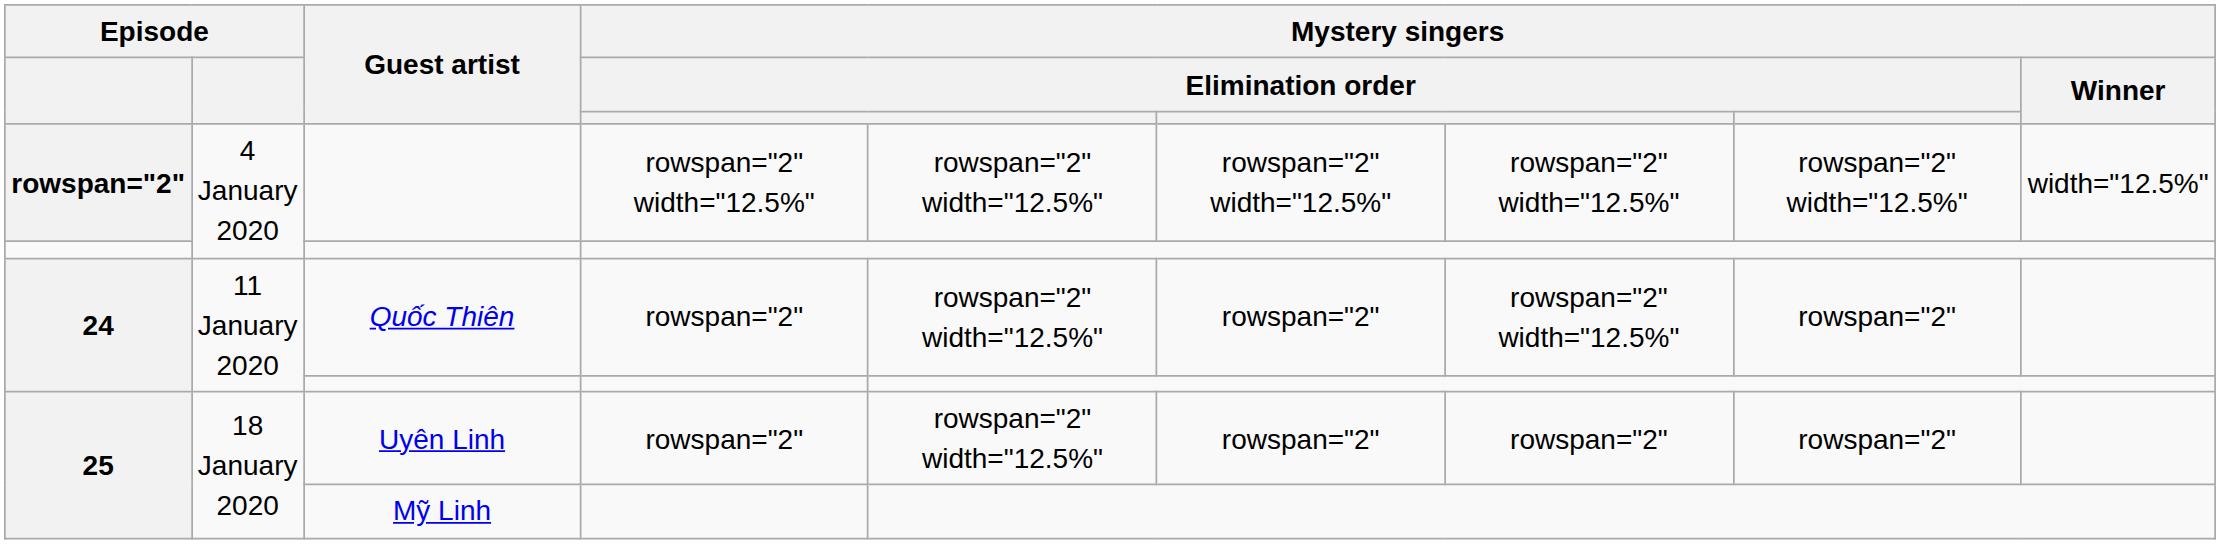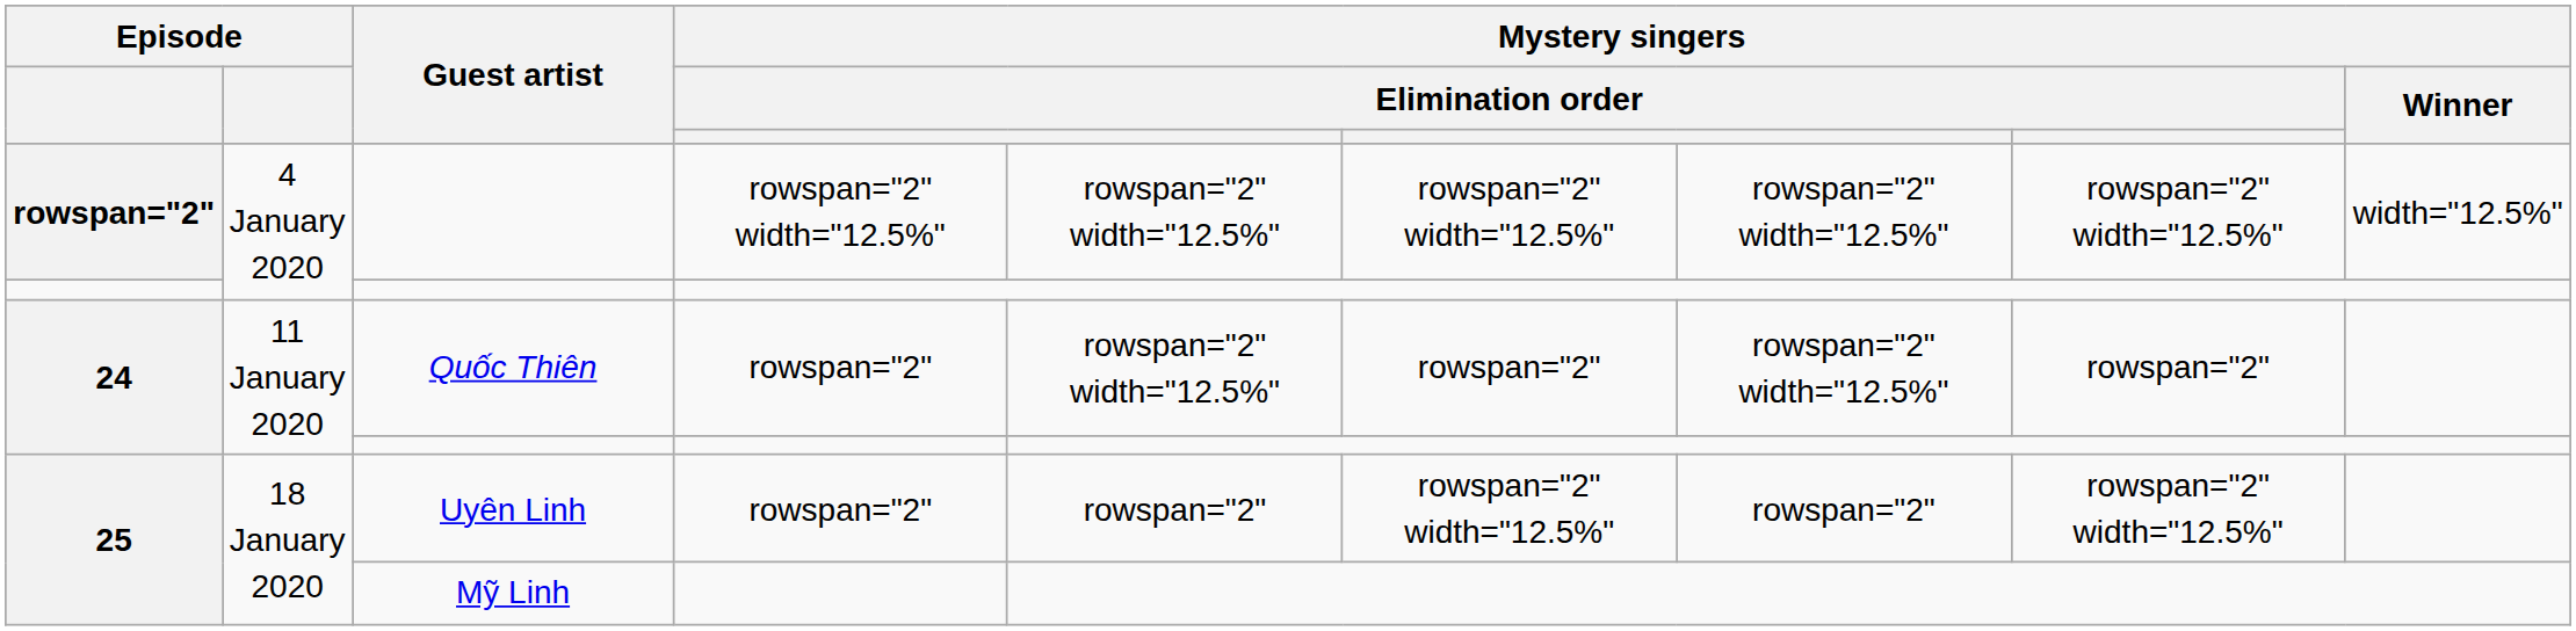25 / Uyên Linh | column 5: rowspan="2" width="12.5%" -> rowspan="2"
25 / Uyên Linh | column 6: rowspan="2" -> rowspan="2" width="12.5%"
25 / Uyên Linh | column 8: rowspan="2" -> rowspan="2" width="12.5%"
